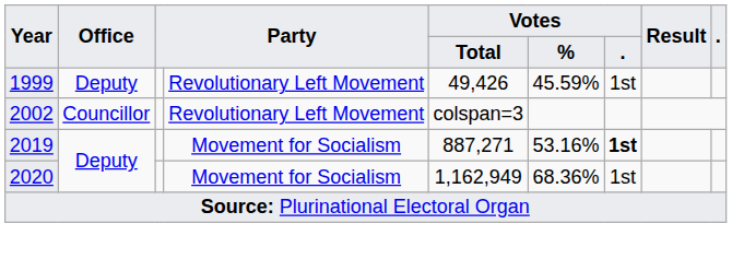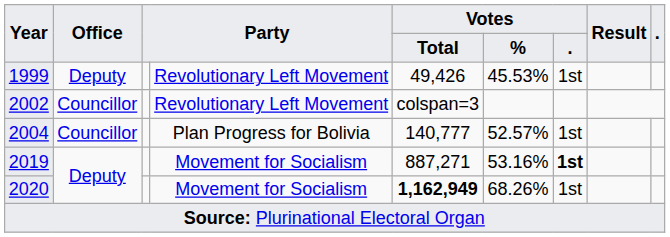1999 | Votes / %: 45.59% -> 45.53%
+ row: 2004 | Councillor | Plan Progress for Bolivia | 140,777 | 52.57% | 1st
2020 | Votes / Total: normal -> bold
2020 | Votes / %: 68.36% -> 68.26%
